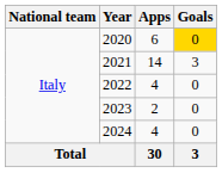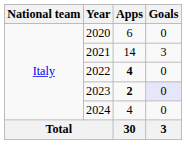2020 | Goals: gold background -> no background
2022 | Apps: normal -> bold
2023 | Apps: normal -> bold
2023 | Goals: no background -> lavender background
